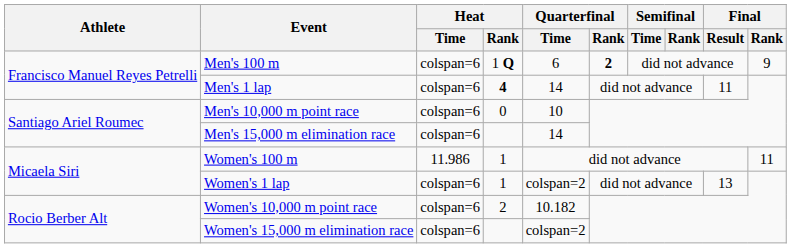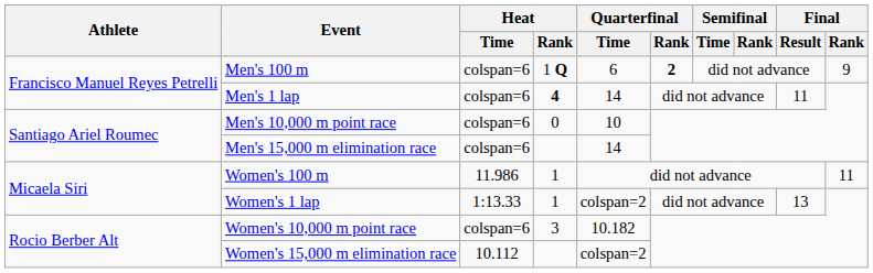Women's 1 lap | Heat / Time: colspan=6 -> 1:13.33
Women's 10,000 m point race | Heat / Rank: 2 -> 3
Women's 15,000 m elimination race | Heat / Time: colspan=6 -> 10.112
